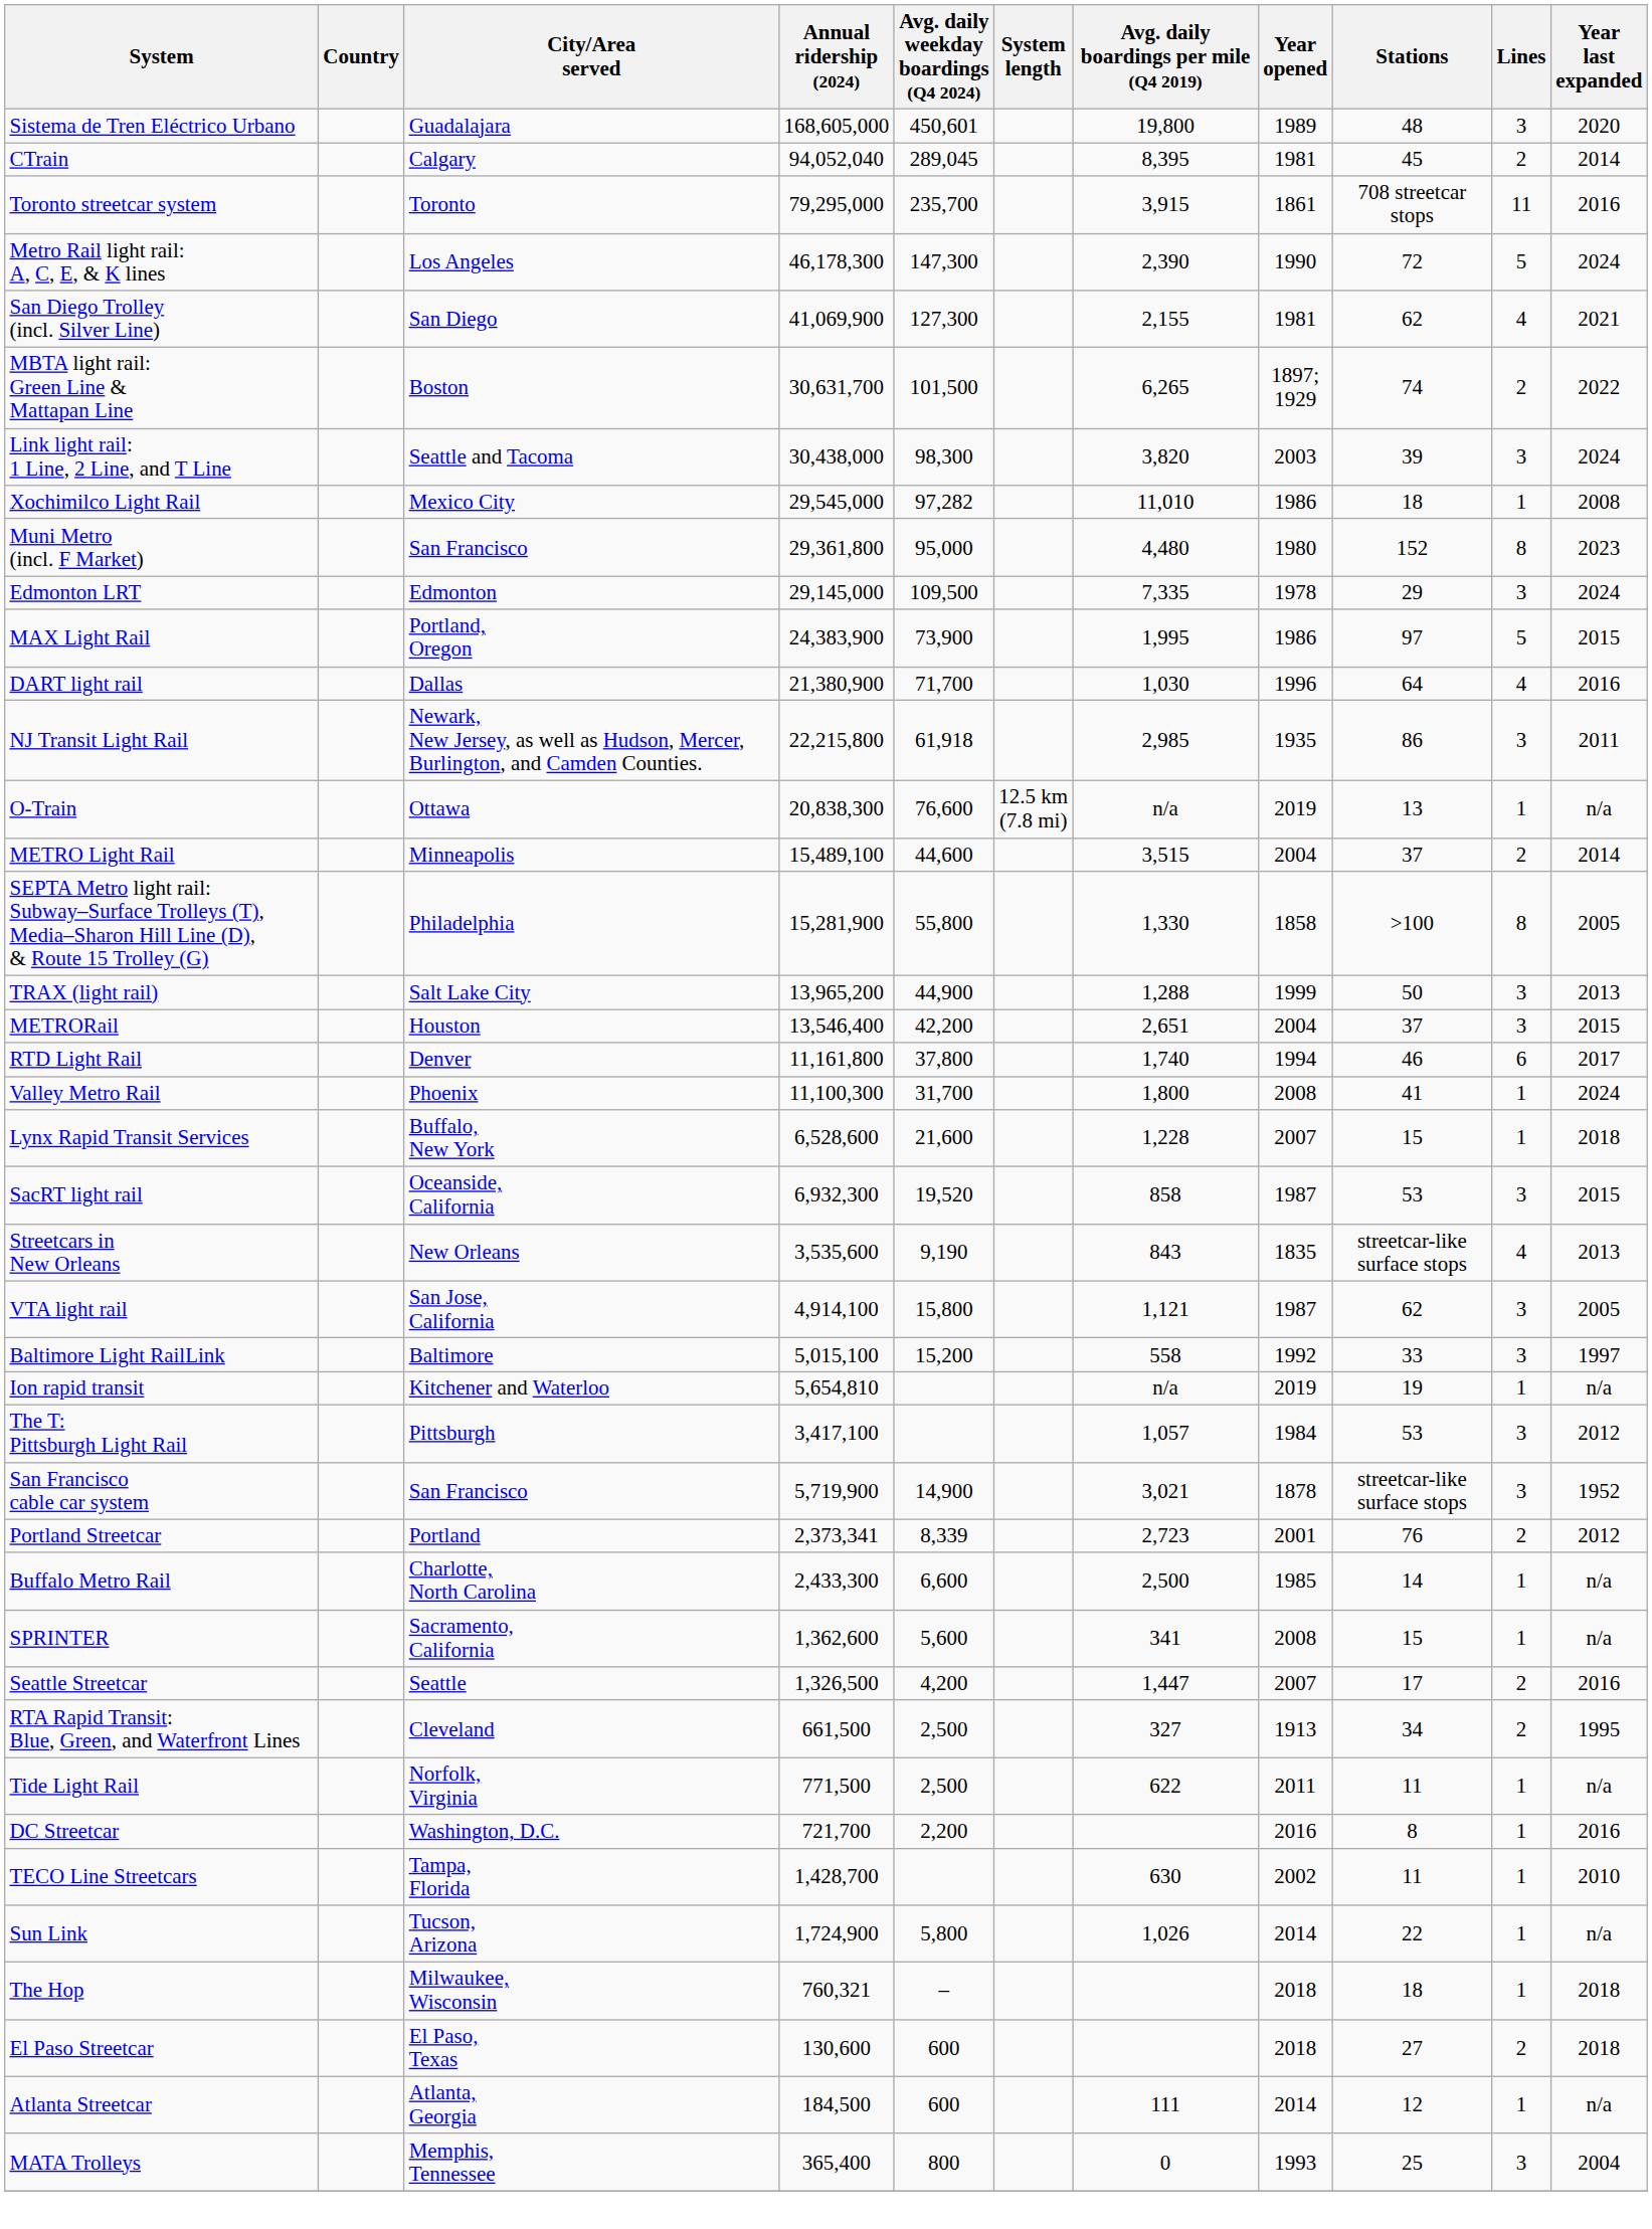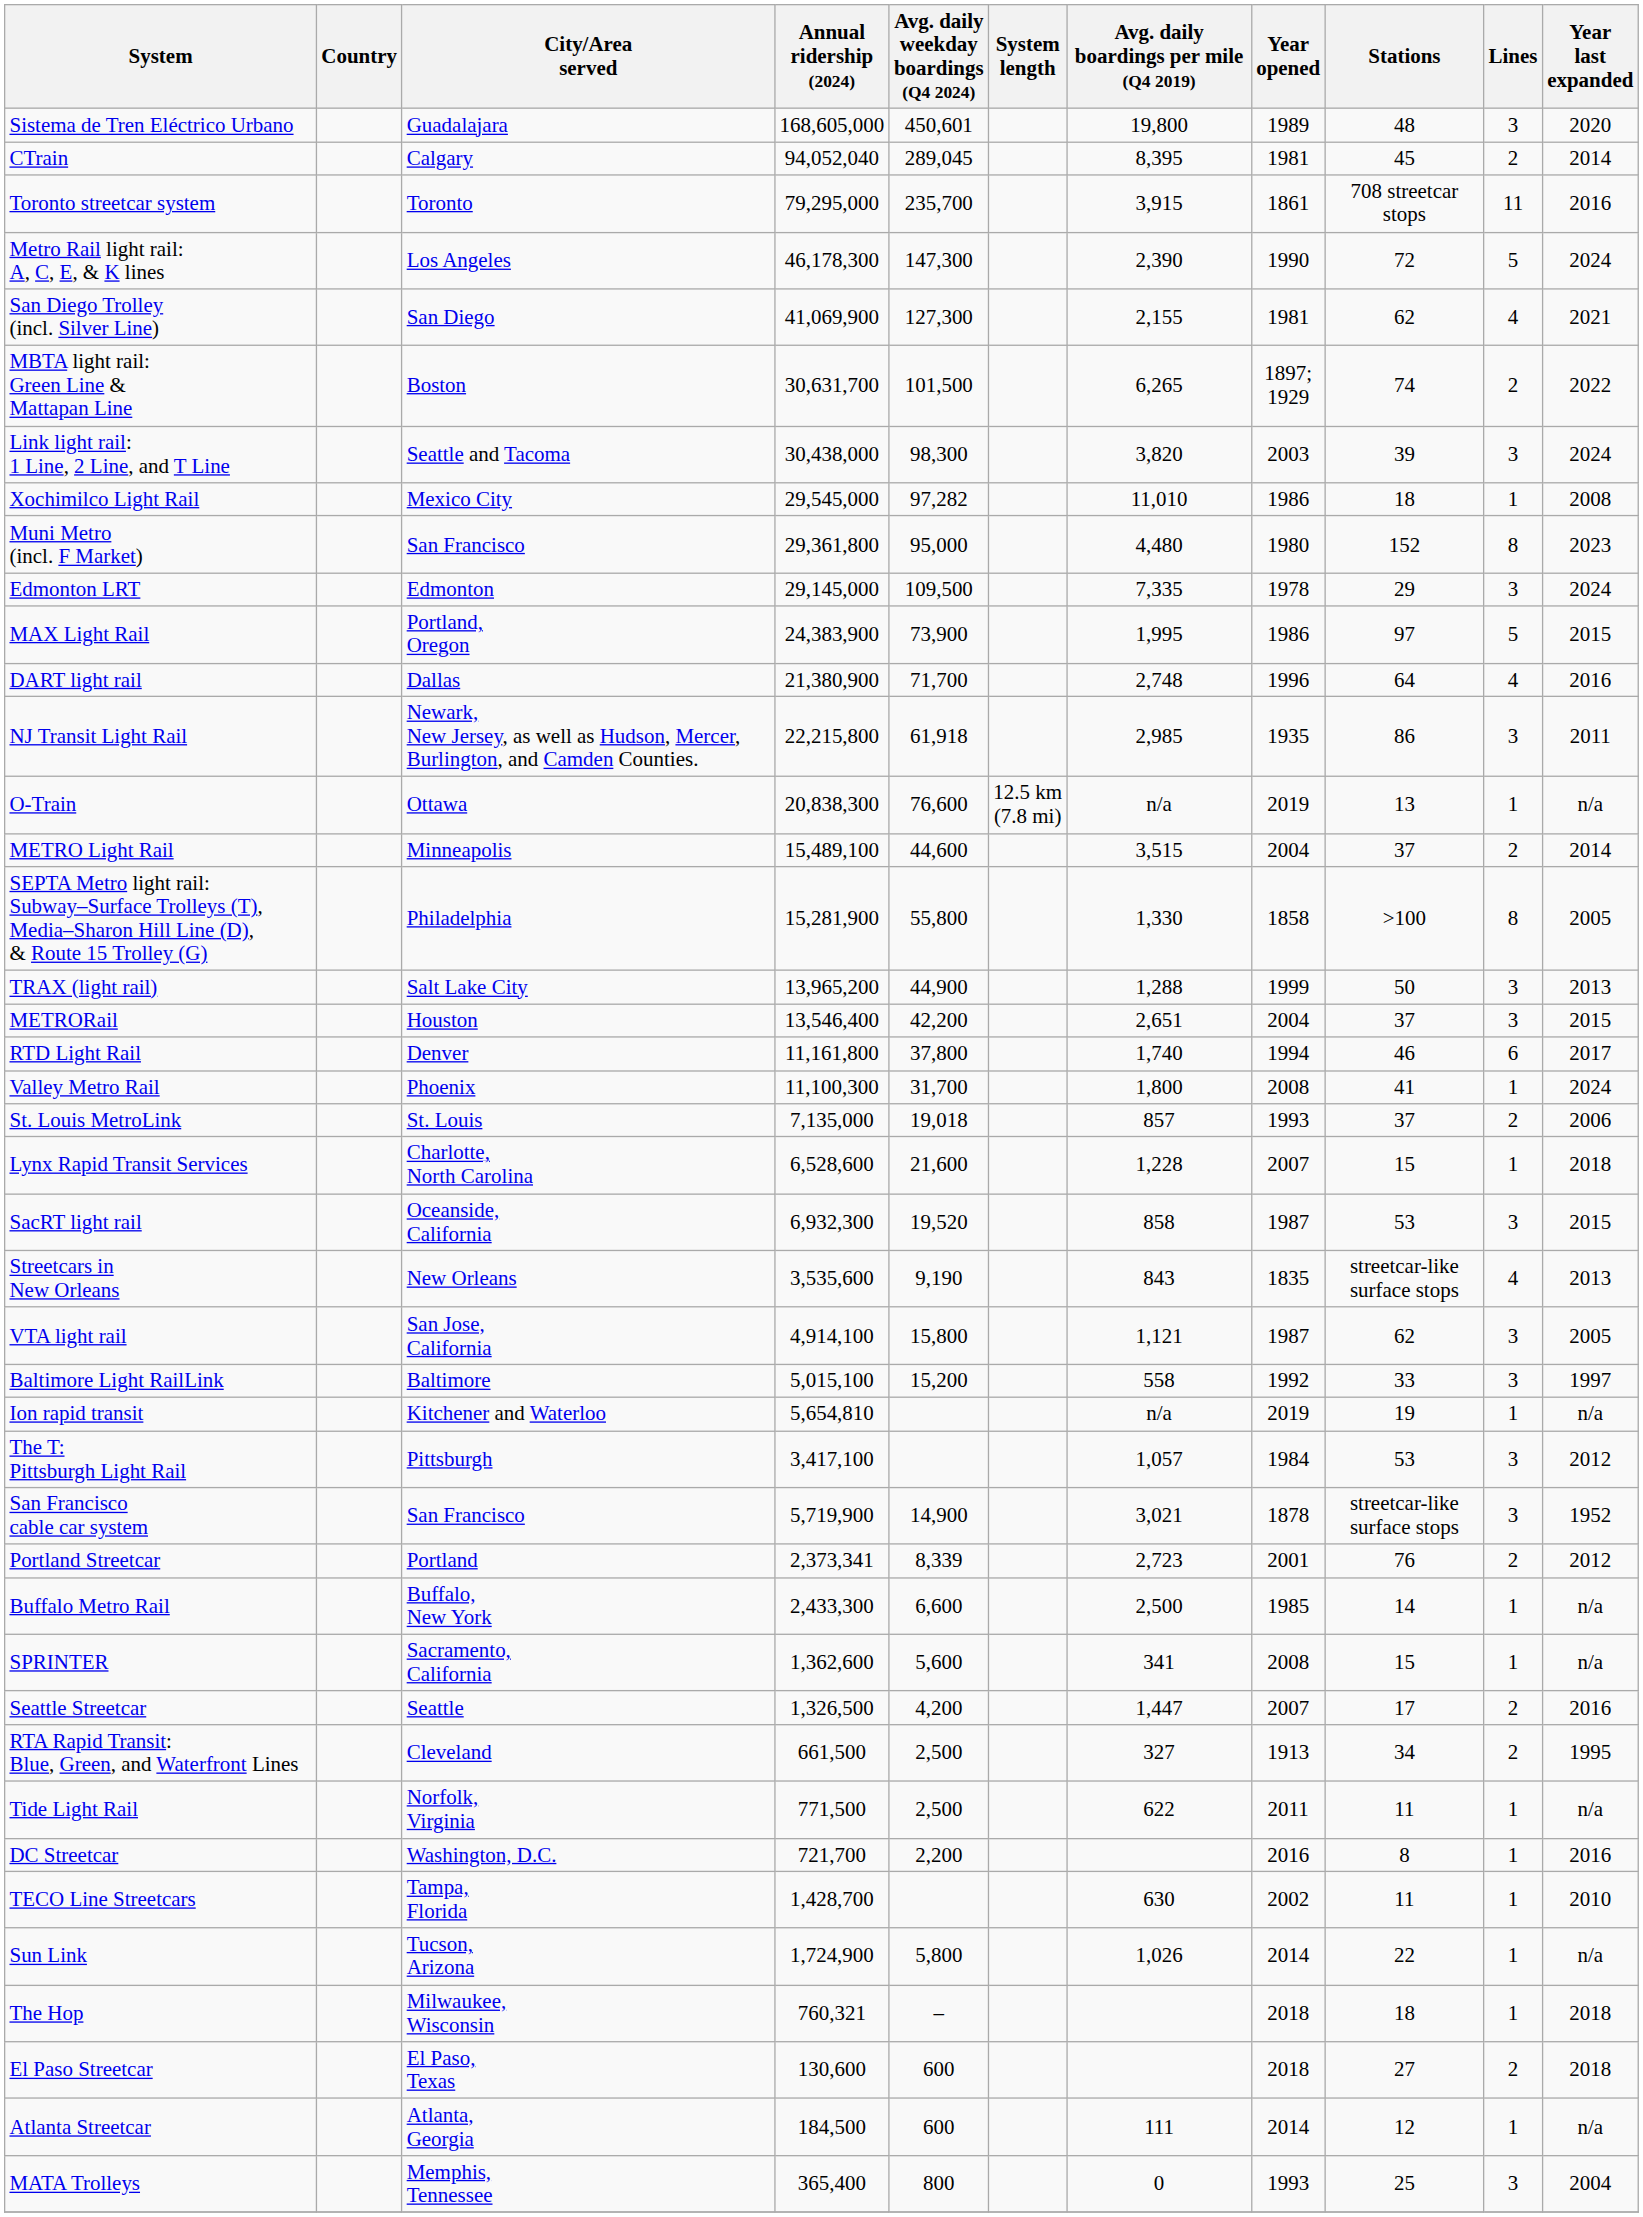DART light rail | Avg. daily boardings per mile (Q4 2019): 1,030 -> 2,748
+ row: St. Louis MetroLink | St. Louis | 7,135,000 | 19,018 | 857 | 1993 | 37 | 2 | 2006
Lynx Rapid Transit Services | City/Area served: Buffalo, New York -> Charlotte, North Carolina
Buffalo Metro Rail | City/Area served: Charlotte, North Carolina -> Buffalo, New York
